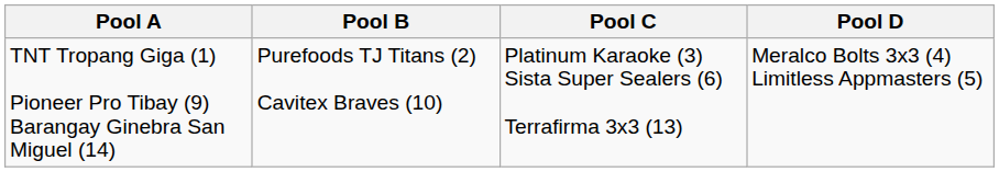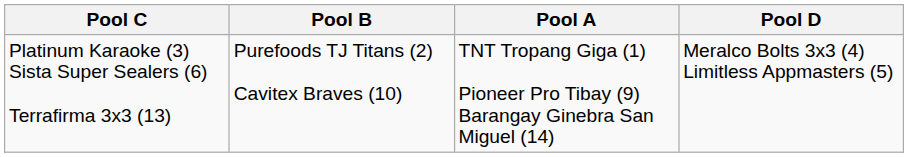columns swapped: Pool A <-> Pool C
